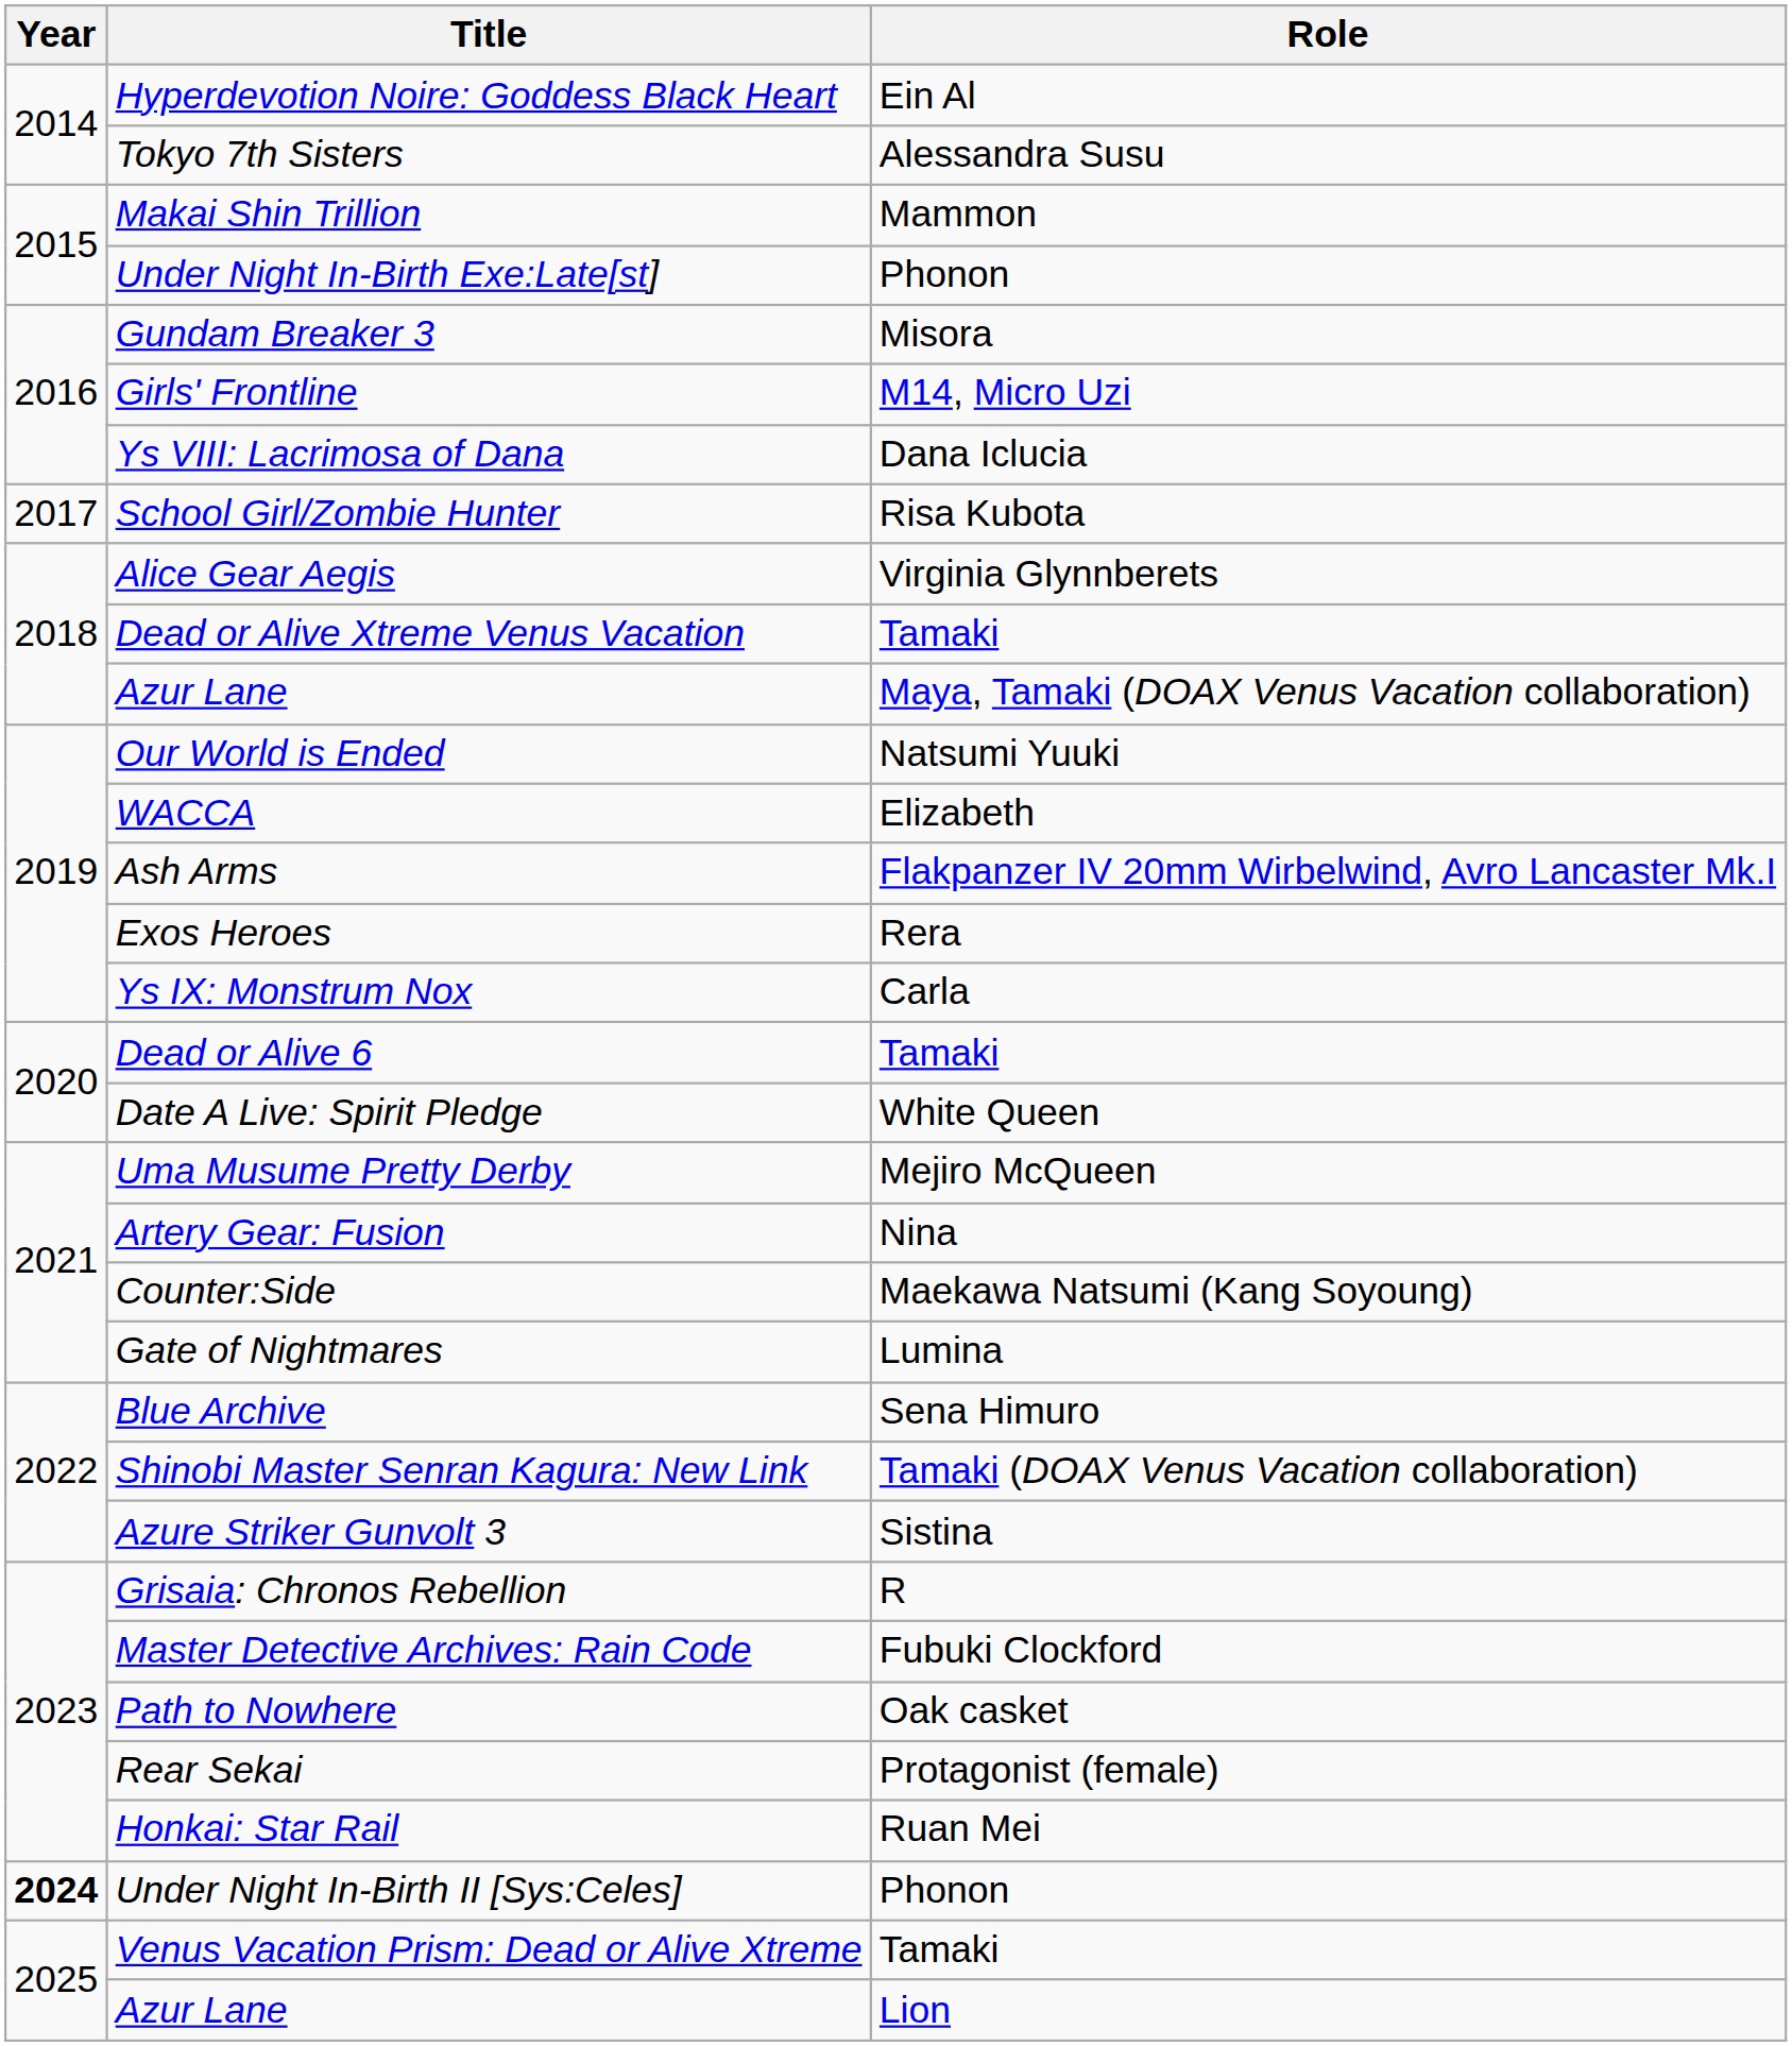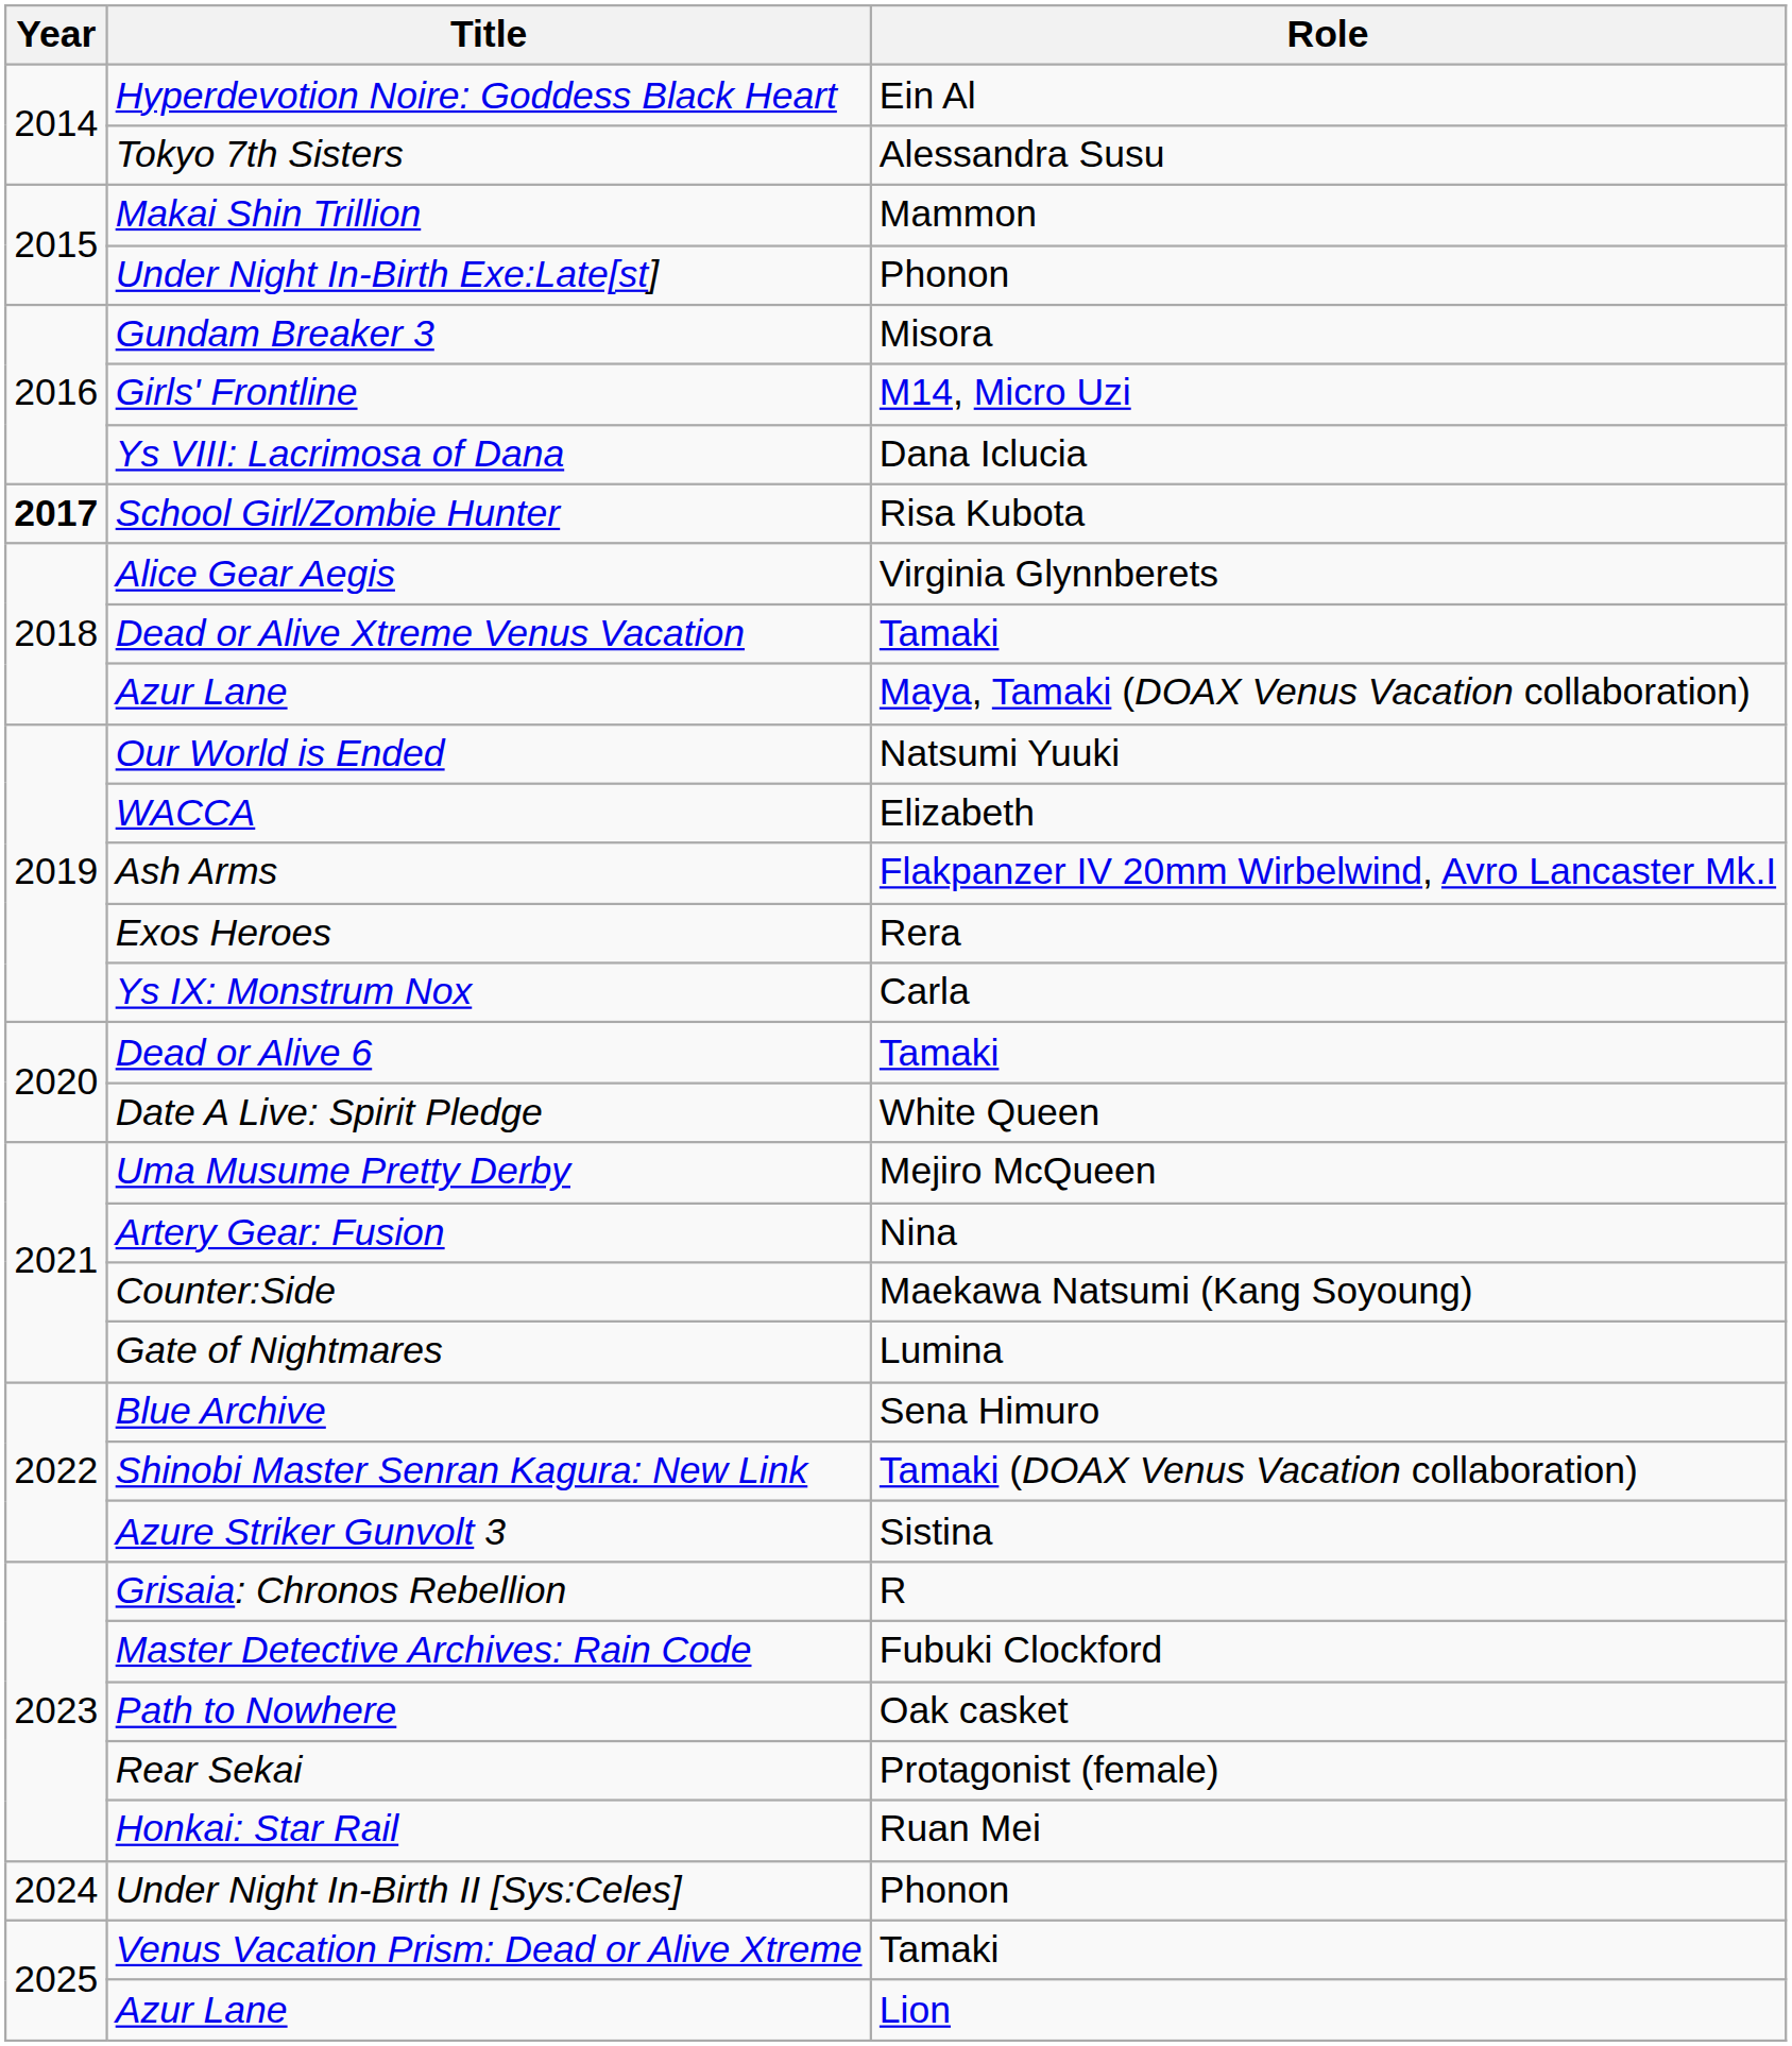School Girl/Zombie Hunter | Year: normal -> bold
Under Night In-Birth II [Sys:Celes] | Year: bold -> normal
